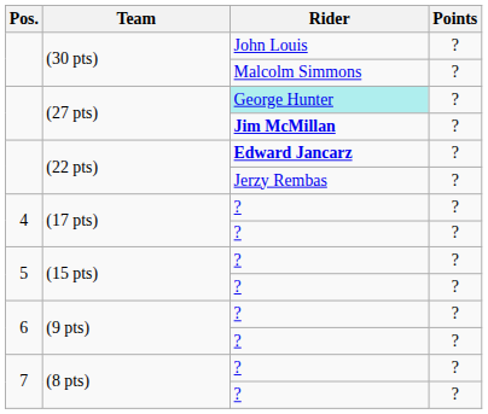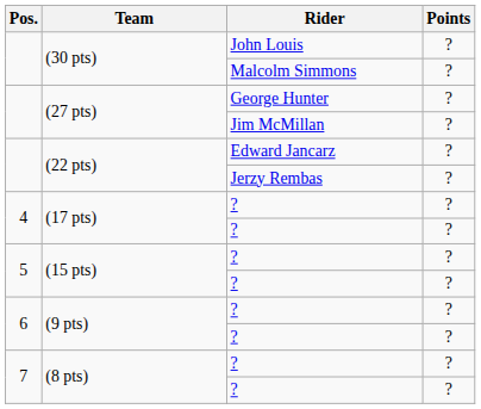(27 pts) / George Hunter | Rider: paleturquoise background -> no background
(27 pts) / Jim McMillan | Rider: bold -> normal
(22 pts) / Edward Jancarz | Rider: bold -> normal
